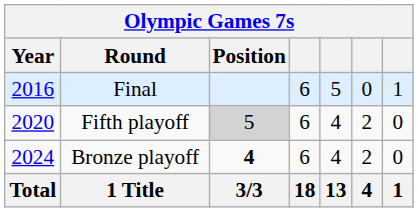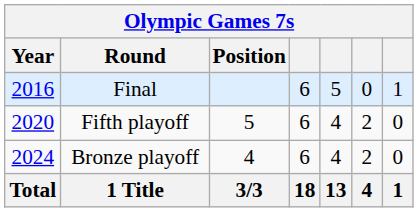Fifth playoff | Position: lightgrey background -> no background
Bronze playoff | Position: bold -> normal
